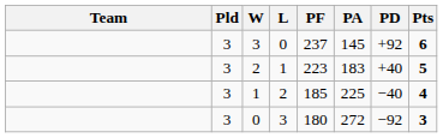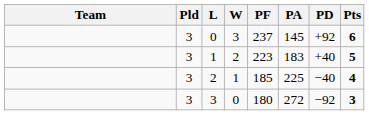columns swapped: W <-> L
